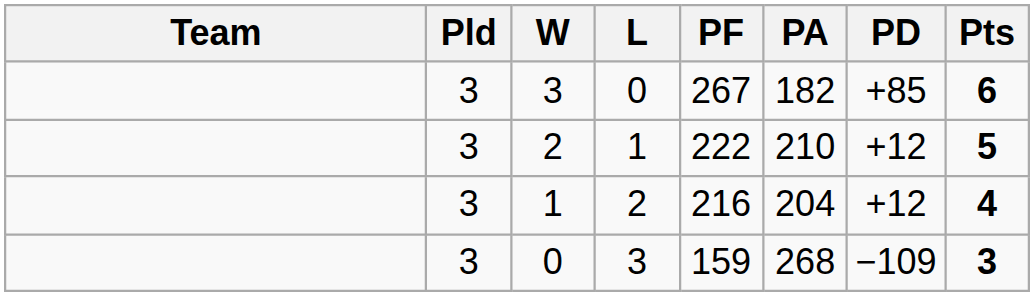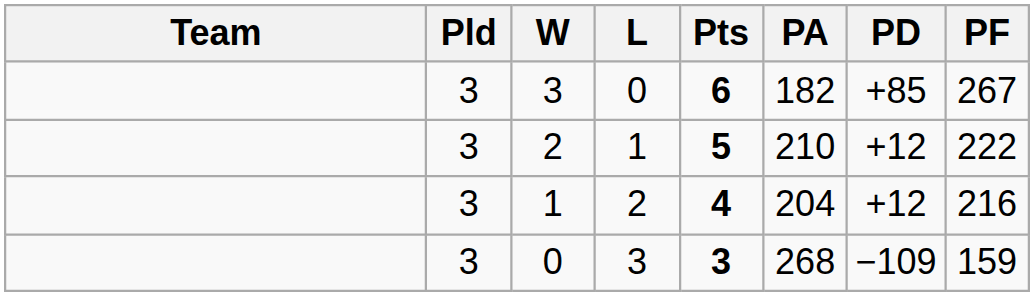columns swapped: PF <-> Pts
